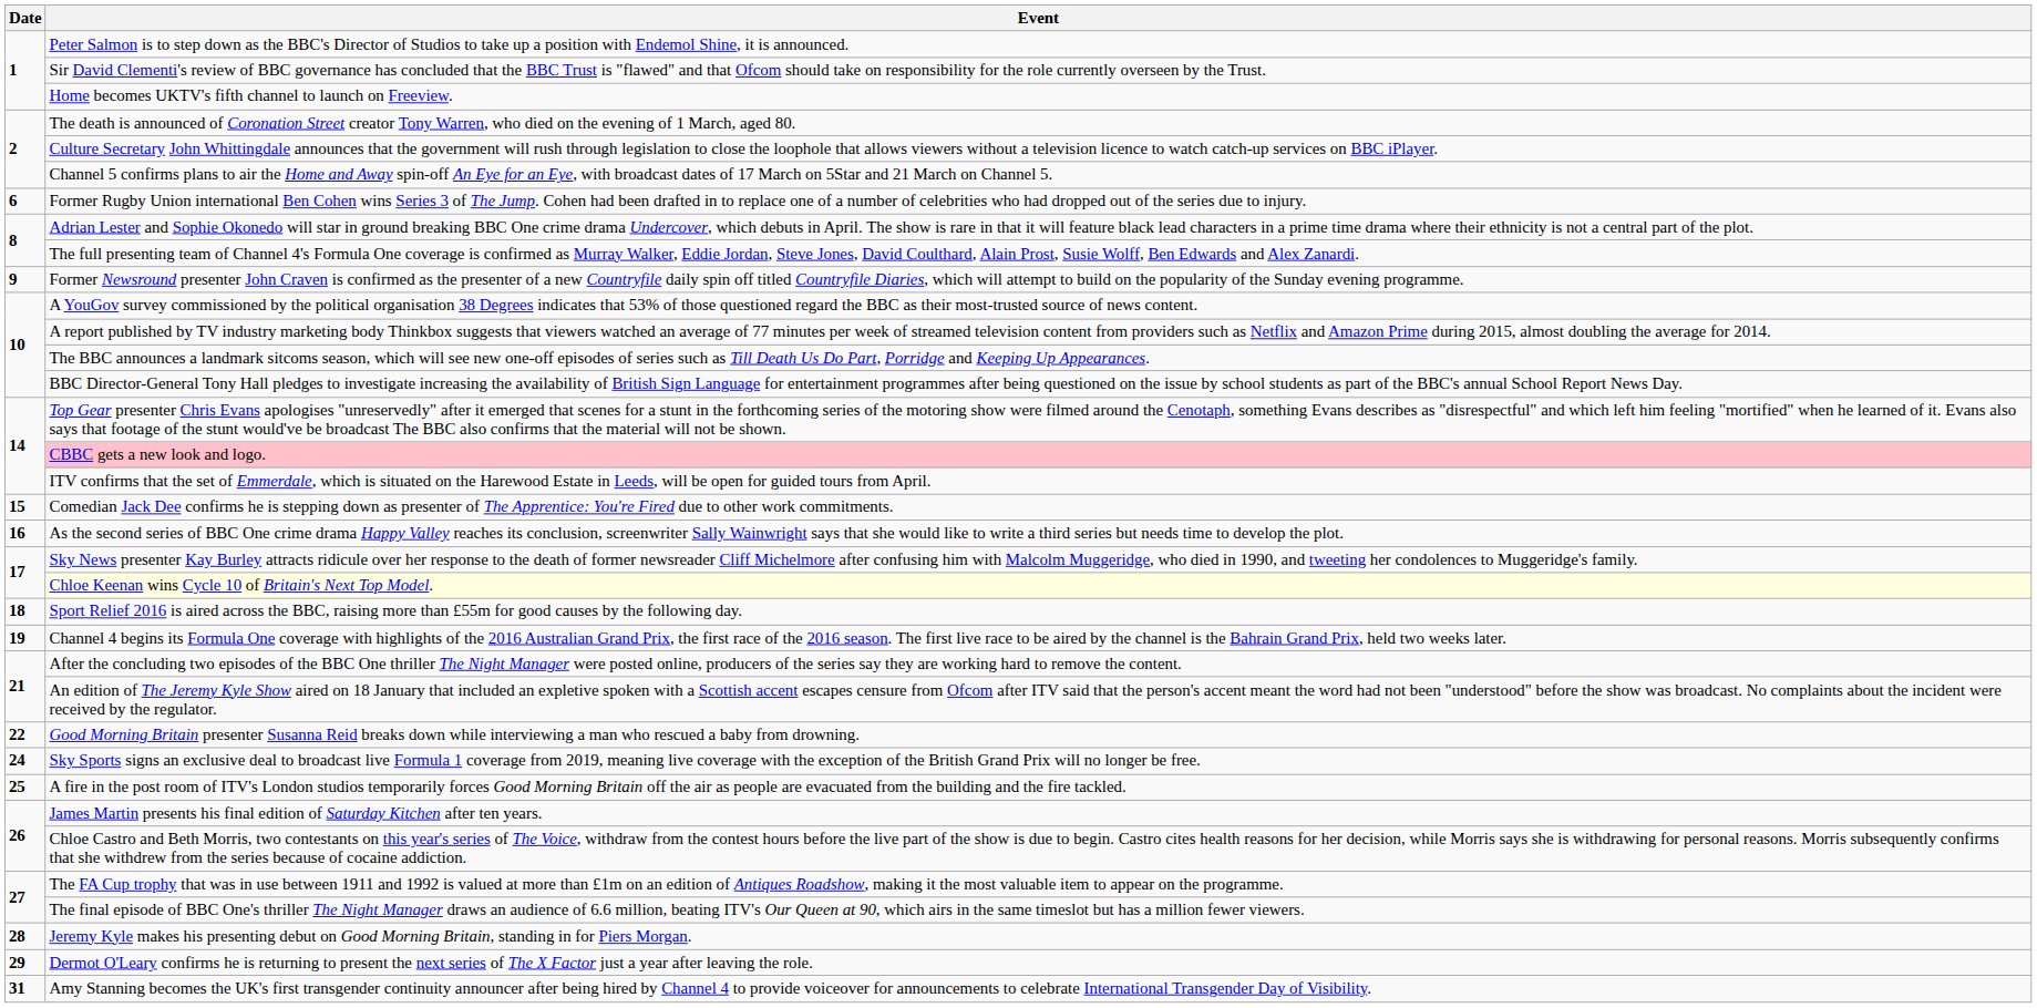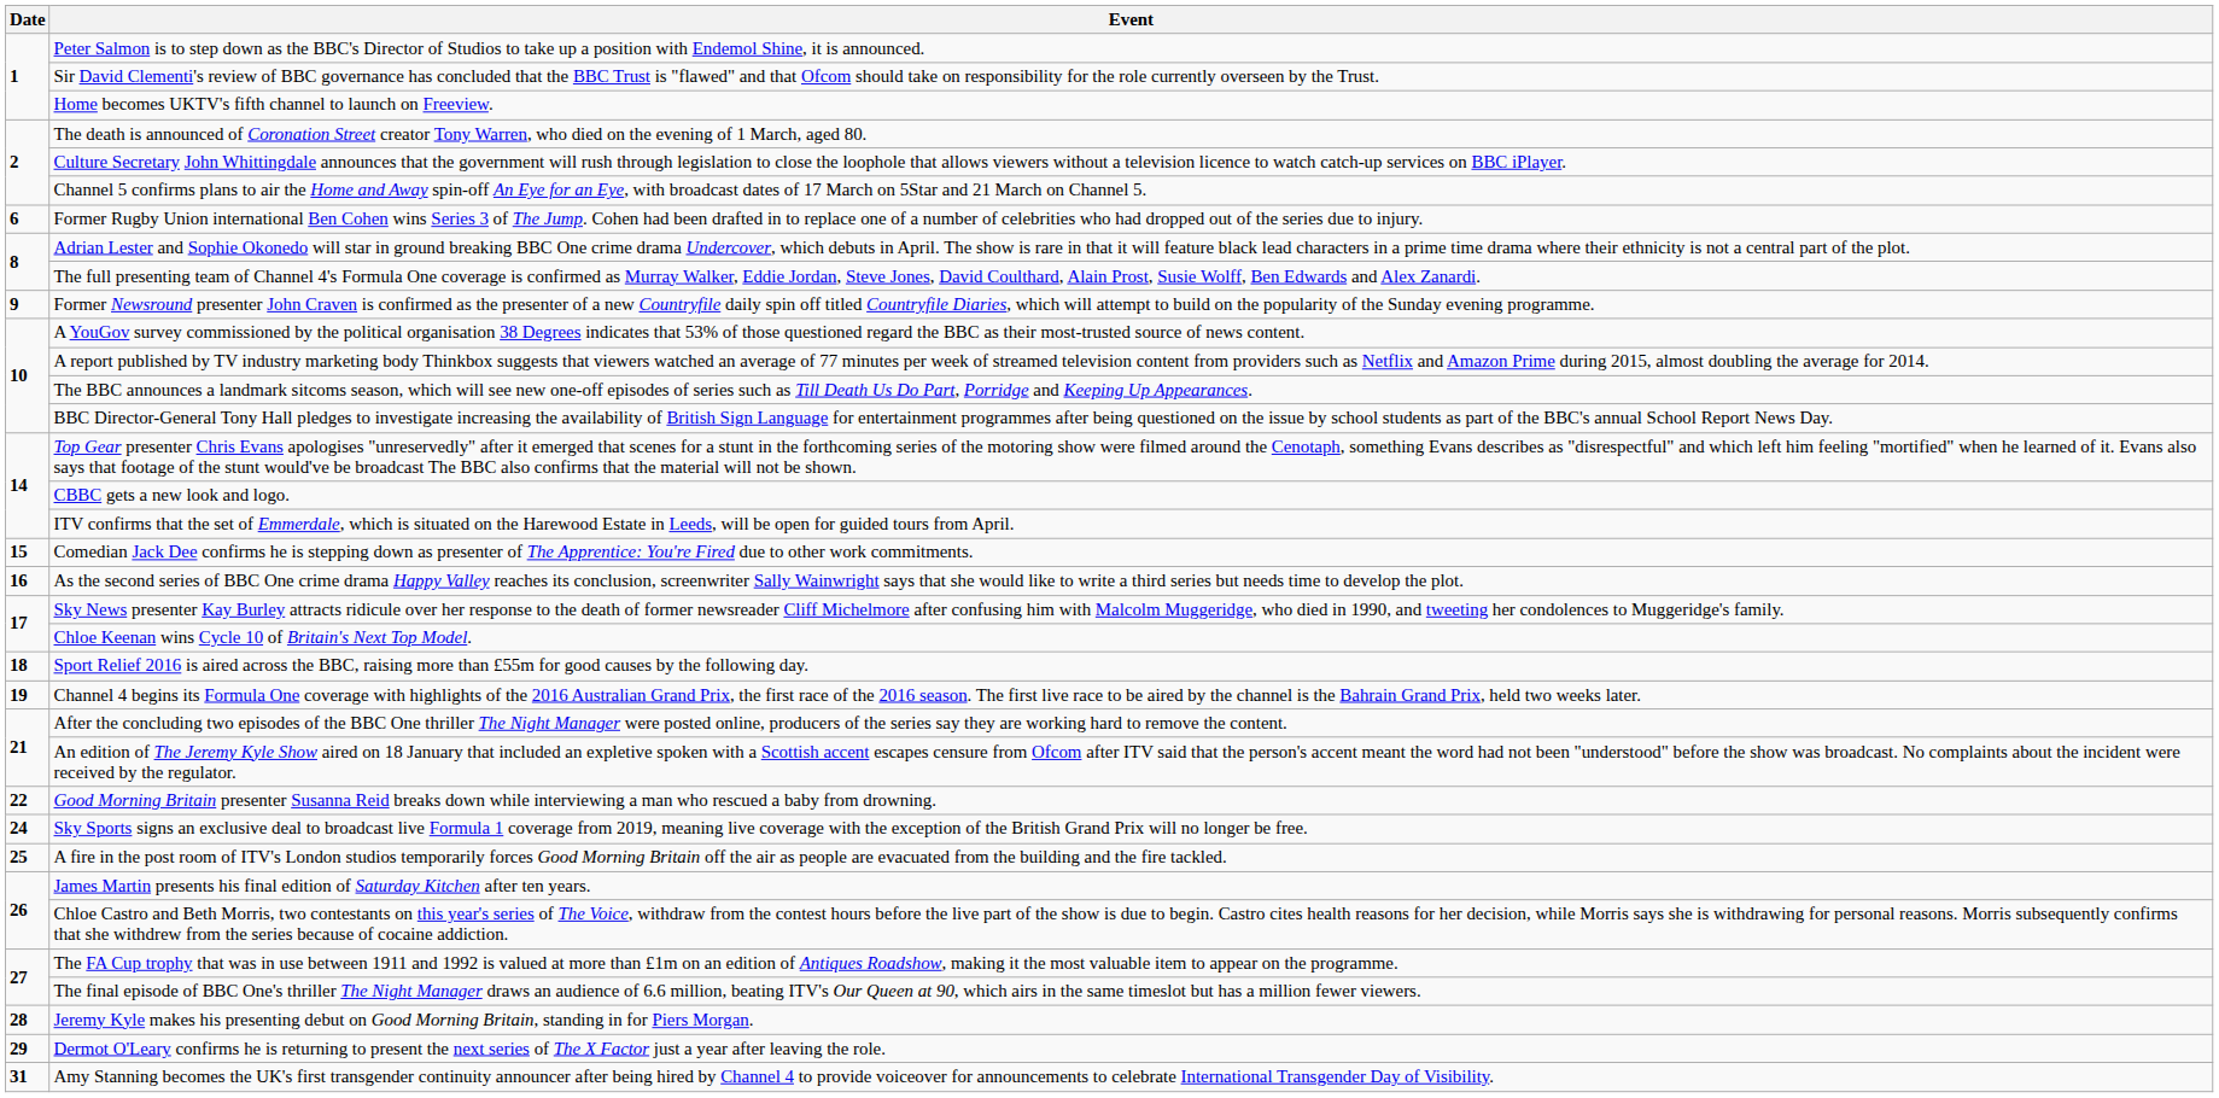CBBC gets a new look and logo. | Event: pink background -> no background
Chloe Keenan wins Cycle 10 of Britain's Next Top Model. | Event: lightyellow background -> no background
